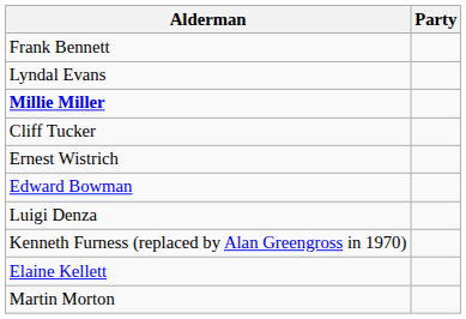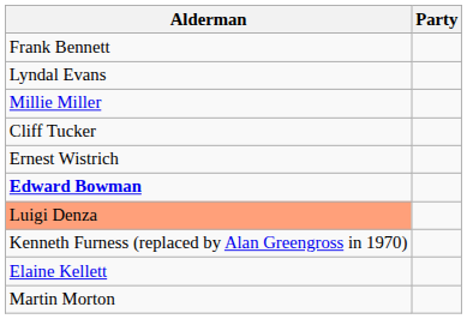Millie Miller | Alderman: bold -> normal
Edward Bowman | Alderman: normal -> bold
Luigi Denza | Alderman: no background -> lightsalmon background
